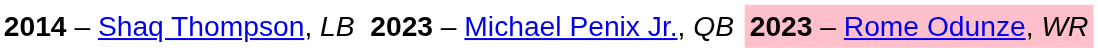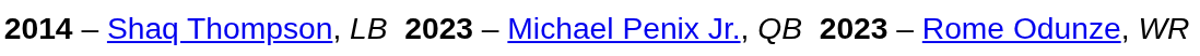2014 – Shaq Thompson, LB | column 3: pink background -> no background
